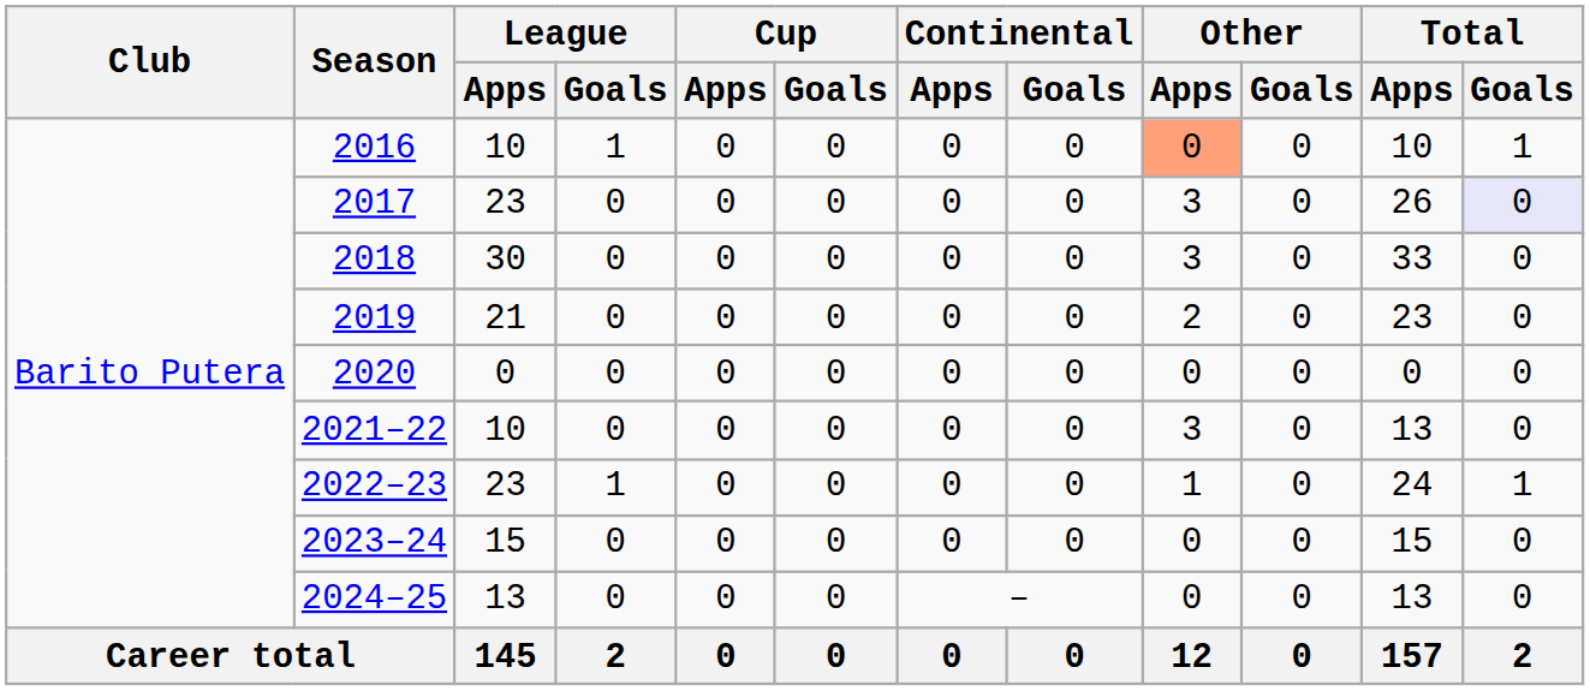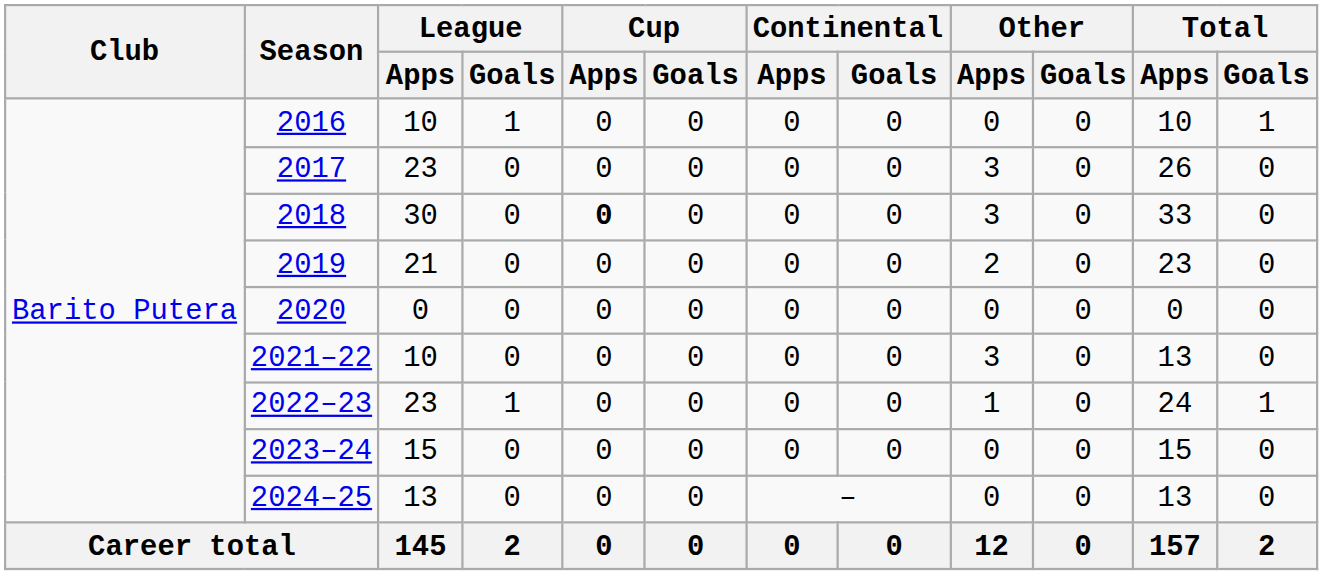2016 | Other / Apps: lightsalmon background -> no background
2017 | Total / Goals: lavender background -> no background
2018 | Cup / Apps: normal -> bold
